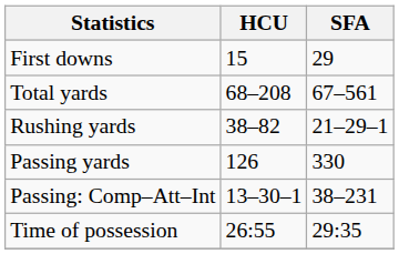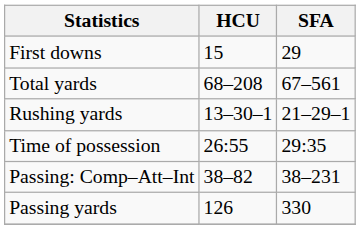Rushing yards | HCU: 38–82 -> 13–30–1
rows swapped: Passing yards <-> Time of possession
Passing: Comp–Att–Int | HCU: 13–30–1 -> 38–82
